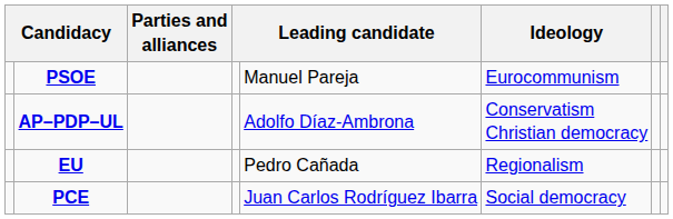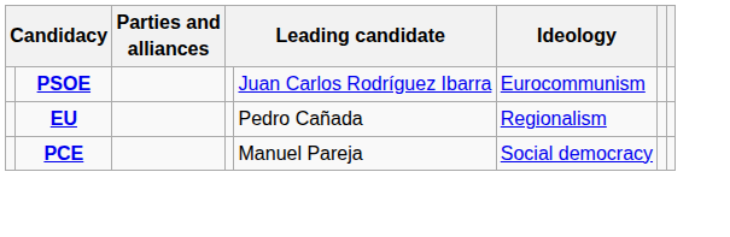PSOE | column 5: Manuel Pareja -> Juan Carlos Rodríguez Ibarra
- row: AP–PDP–UL | Adolfo Díaz-Ambrona | Conservatism Christian democracy
PCE | column 5: Juan Carlos Rodríguez Ibarra -> Manuel Pareja
